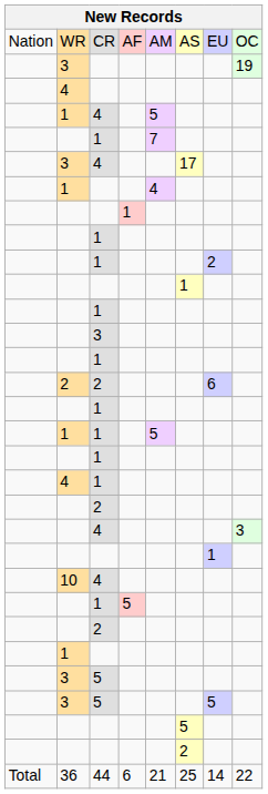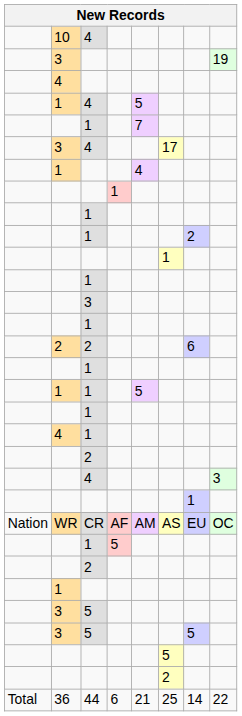rows swapped: WR <-> 10
